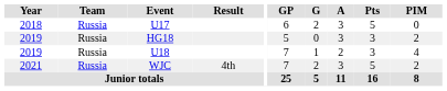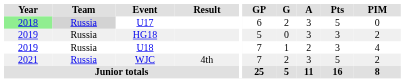U17 | Year: no background -> lightgreen background
U17 | Team: no background -> lightgrey background
